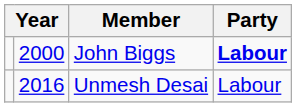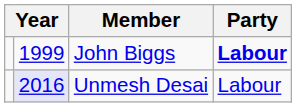John Biggs | column 2: 2000 -> 1999
Unmesh Desai | column 2: no background -> lavender background
